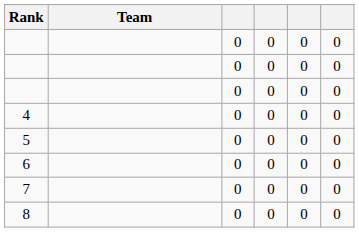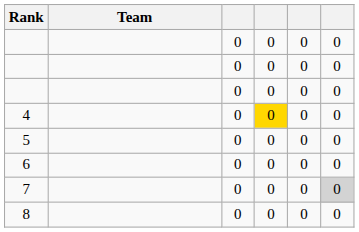4 | column 4: no background -> gold background
7 | column 6: no background -> lightgrey background
